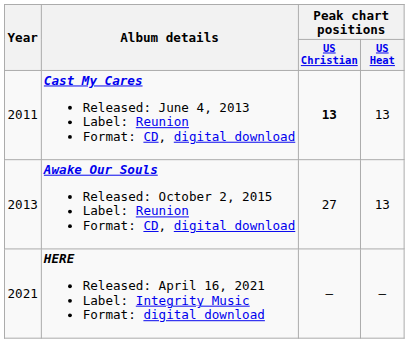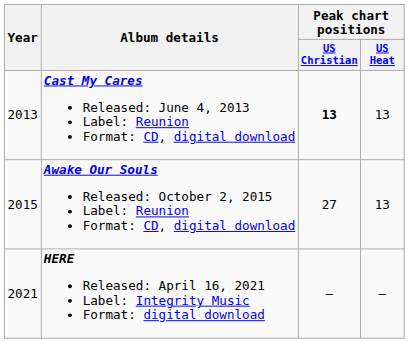row 3 | Year: 2011 -> 2013
row 4 | Year: 2013 -> 2015
